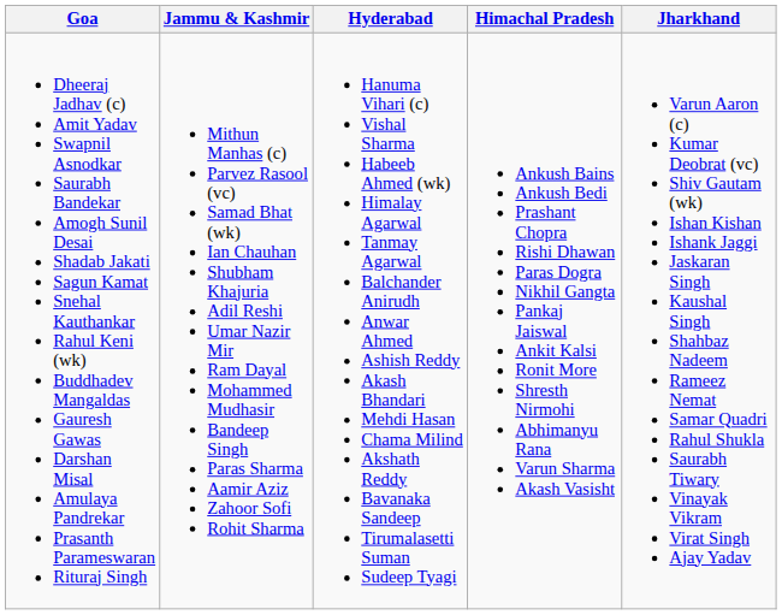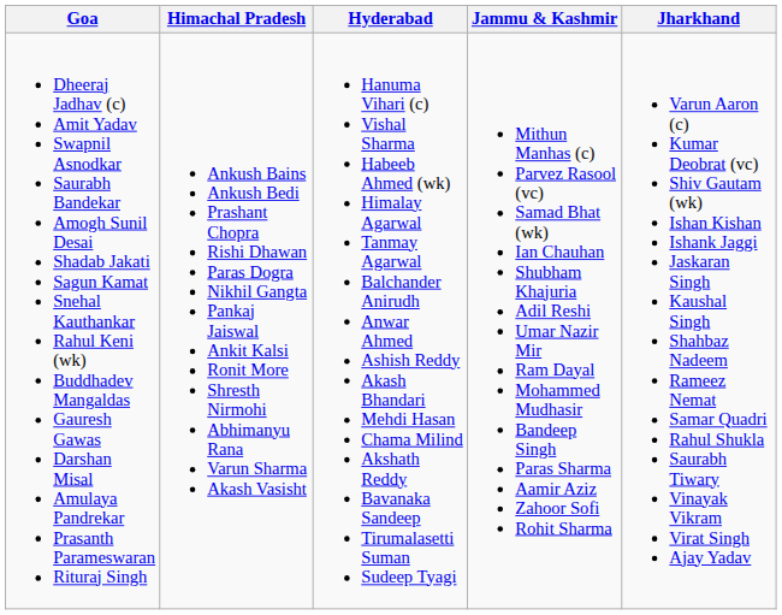columns swapped: Himachal Pradesh <-> Jammu & Kashmir
